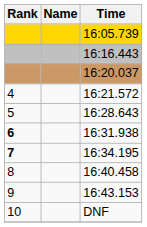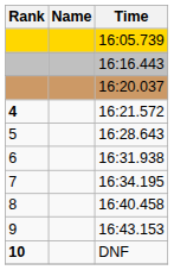16:21.572 | Rank: normal -> bold
16:31.938 | Rank: bold -> normal
16:34.195 | Rank: bold -> normal
DNF | Rank: normal -> bold
